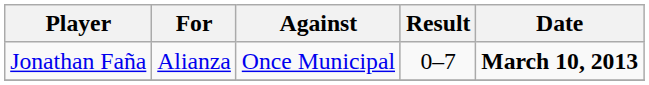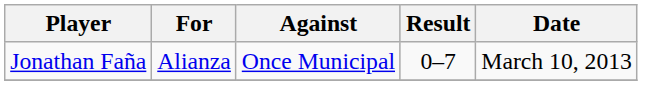Jonathan Faña | Date: bold -> normal
